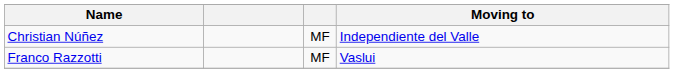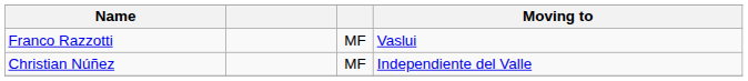rows swapped: Franco Razzotti <-> Christian Núñez
